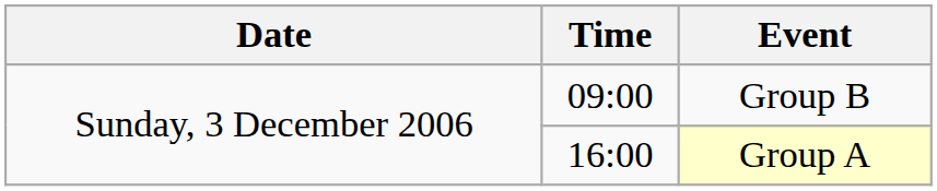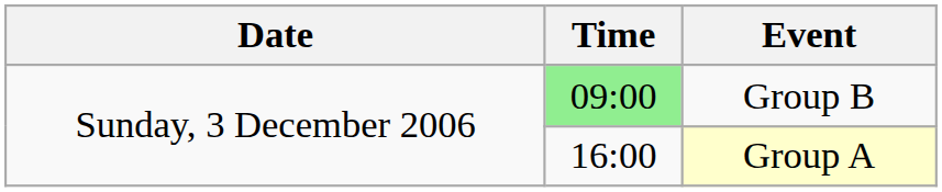Group B | Time: no background -> lightgreen background
